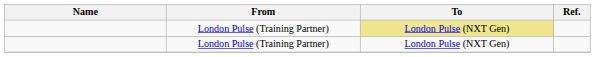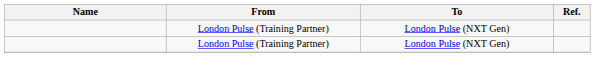row 2 | To: khaki background -> no background
